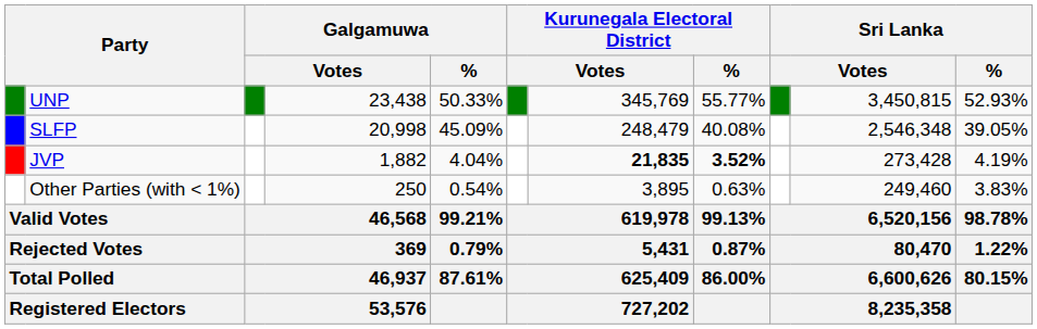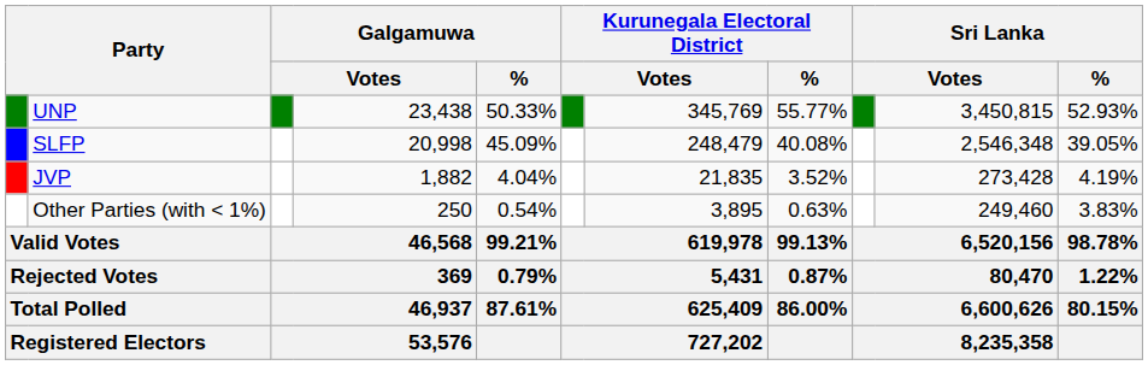JVP | column 7: bold -> normal
JVP | Kurunegala Electoral District / %: bold -> normal
